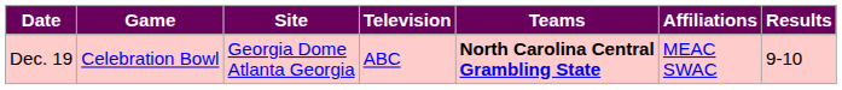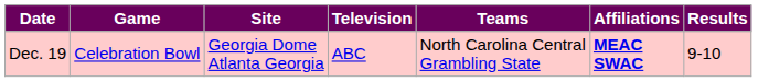Dec. 19 | Teams: bold -> normal
Dec. 19 | Affiliations: normal -> bold
